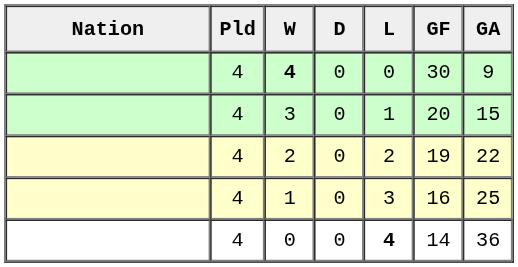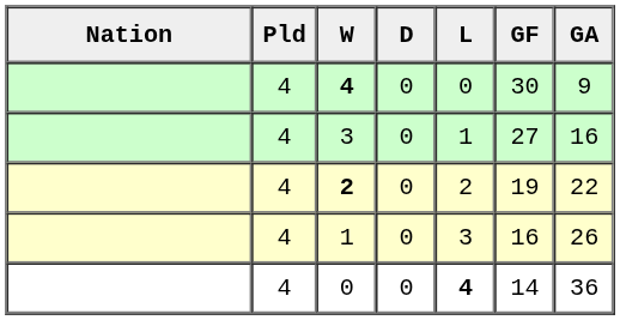row 3 | GF: 20 -> 27
row 3 | GA: 15 -> 16
row 4 | W: normal -> bold
row 5 | GA: 25 -> 26
